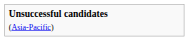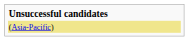row 2 | column 1: no background -> khaki background
